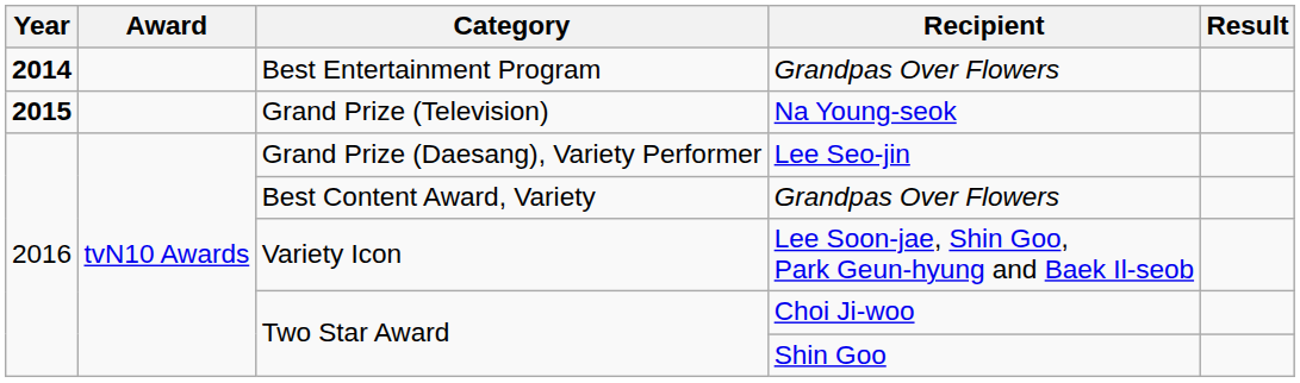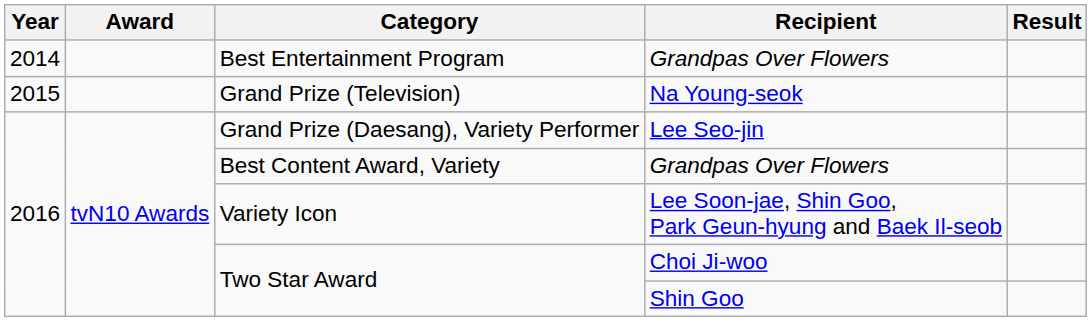Best Entertainment Program | Year: bold -> normal
Grand Prize (Television) | Year: bold -> normal
